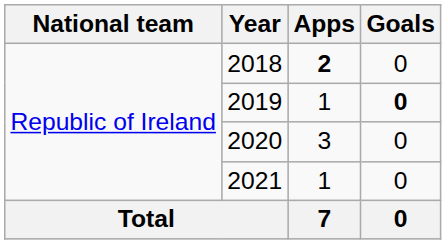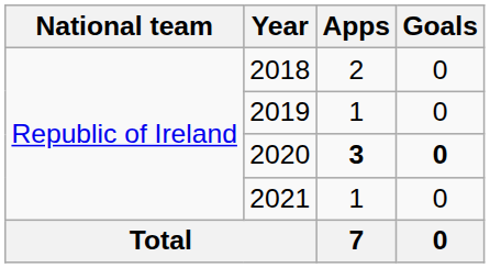2018 | Apps: bold -> normal
2019 | Goals: bold -> normal
2020 | Apps: normal -> bold
2020 | Goals: normal -> bold
